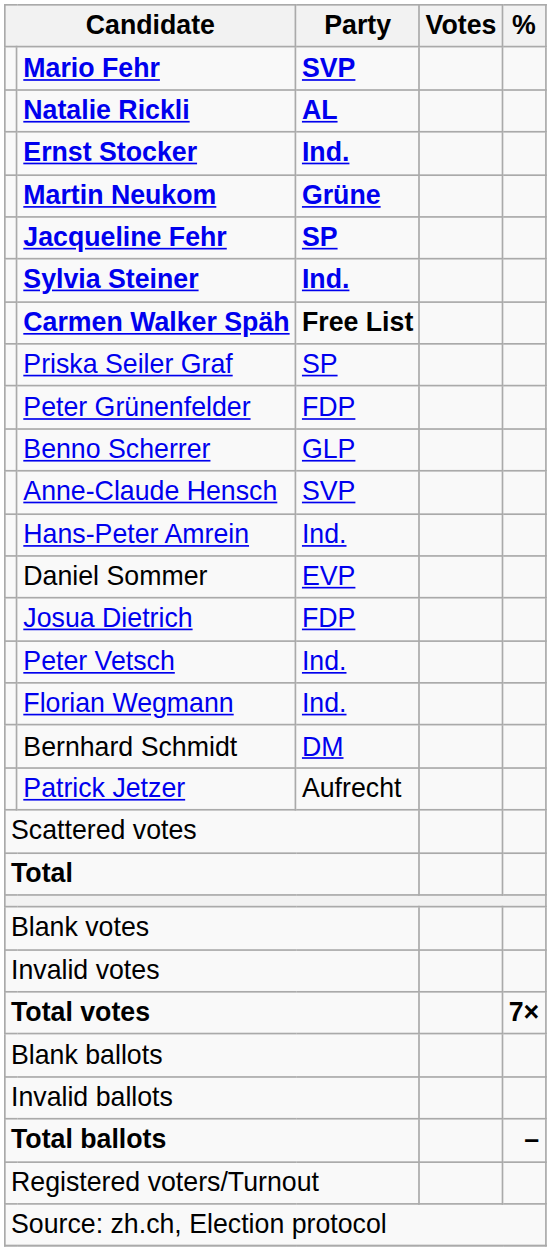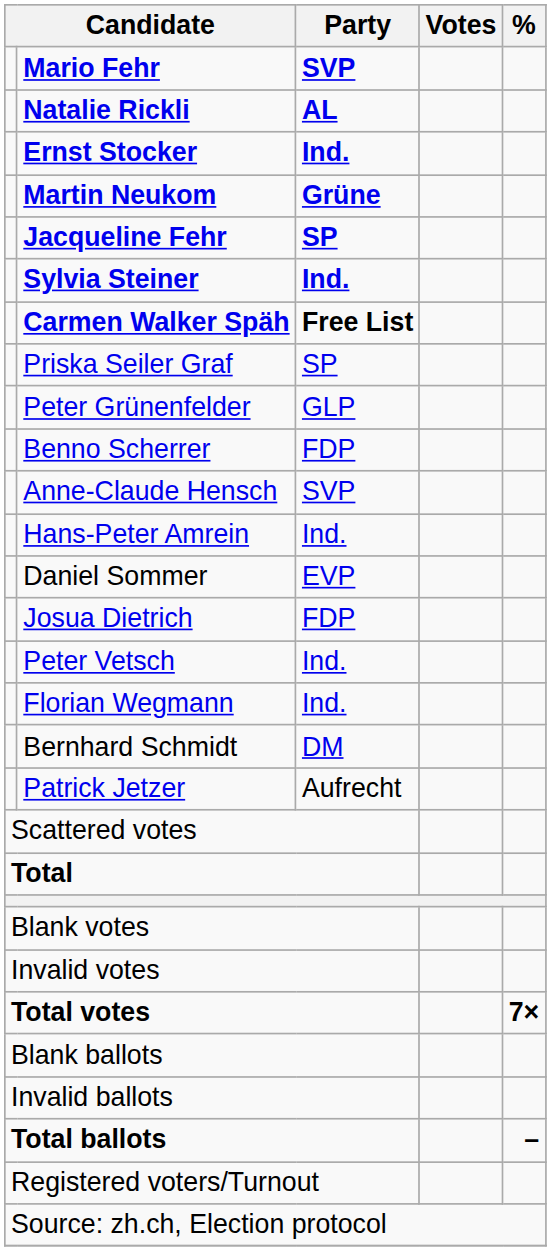Peter Grünenfelder | Party: FDP -> GLP
Benno Scherrer | Party: GLP -> FDP
